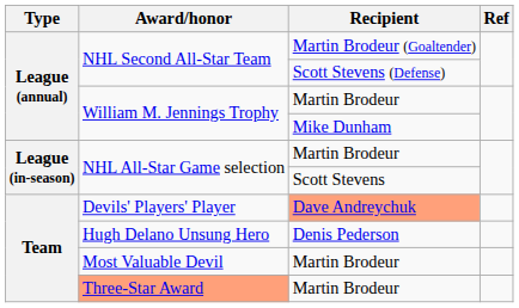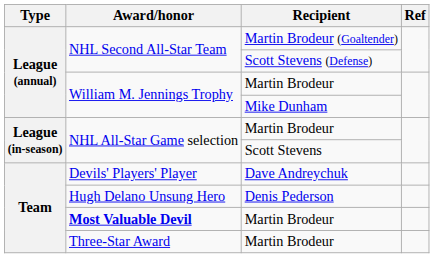Devils' Players' Player | Recipient: lightsalmon background -> no background
Most Valuable Devil | Award/honor: normal -> bold
Three-Star Award | Award/honor: lightsalmon background -> no background
